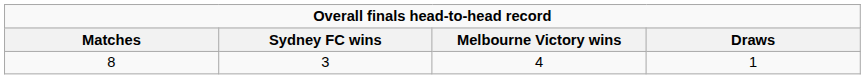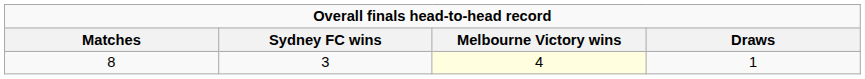8 | Melbourne Victory wins: no background -> lightyellow background
